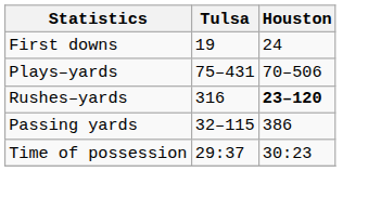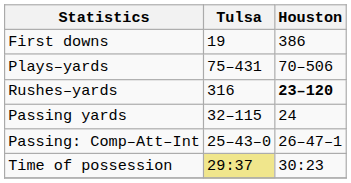First downs | Houston: 24 -> 386
Passing yards | Houston: 386 -> 24
+ row: Passing: Comp–Att–Int | 25–43–0 | 26–47–1
Time of possession | Tulsa: no background -> khaki background
